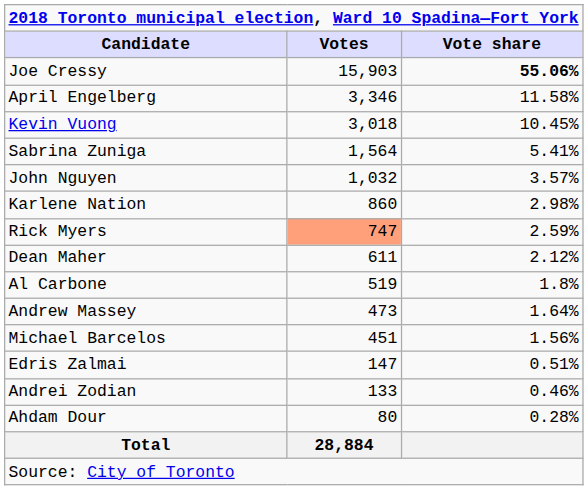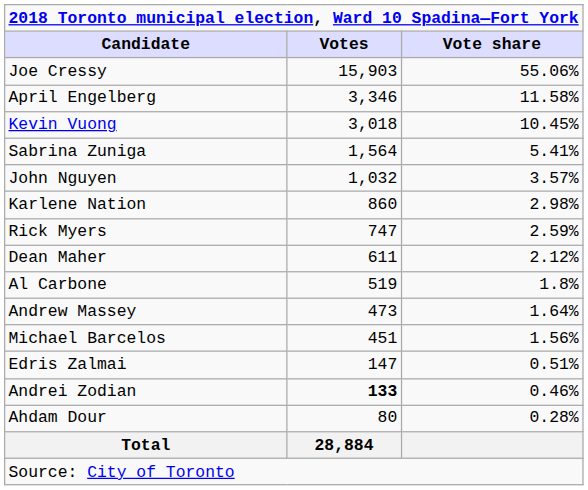Joe Cressy | Vote share: bold -> normal
Rick Myers | Votes: lightsalmon background -> no background
Andrei Zodian | Votes: normal -> bold
